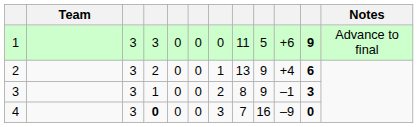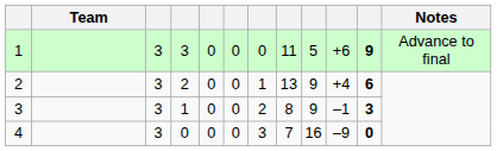4 | column 4: bold -> normal
